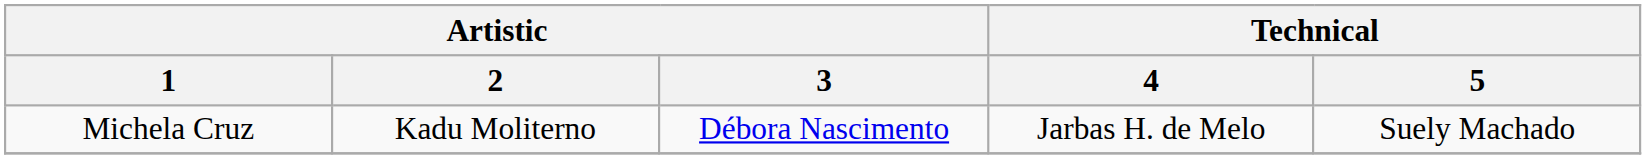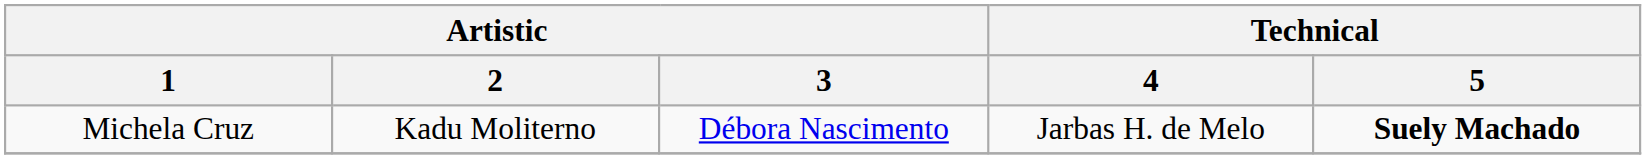Michela Cruz | Technical / 5: normal -> bold
